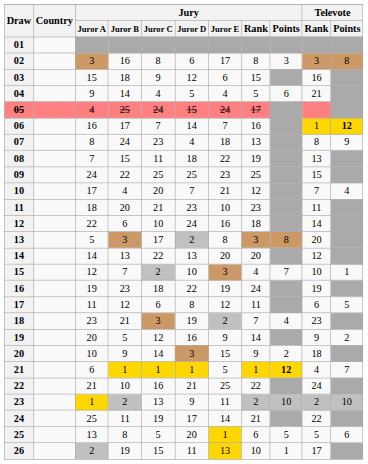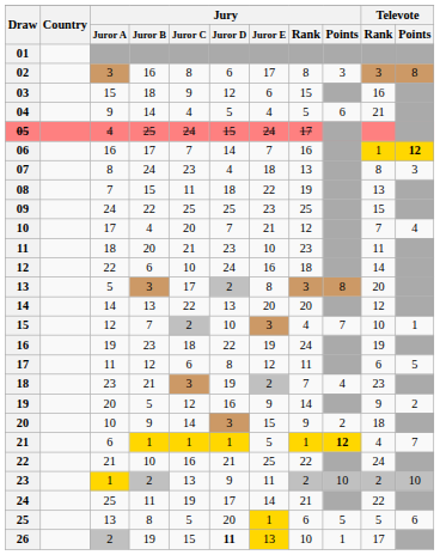07 | Televote / Points: 9 -> 3
26 | Jury / Juror D: normal -> bold
